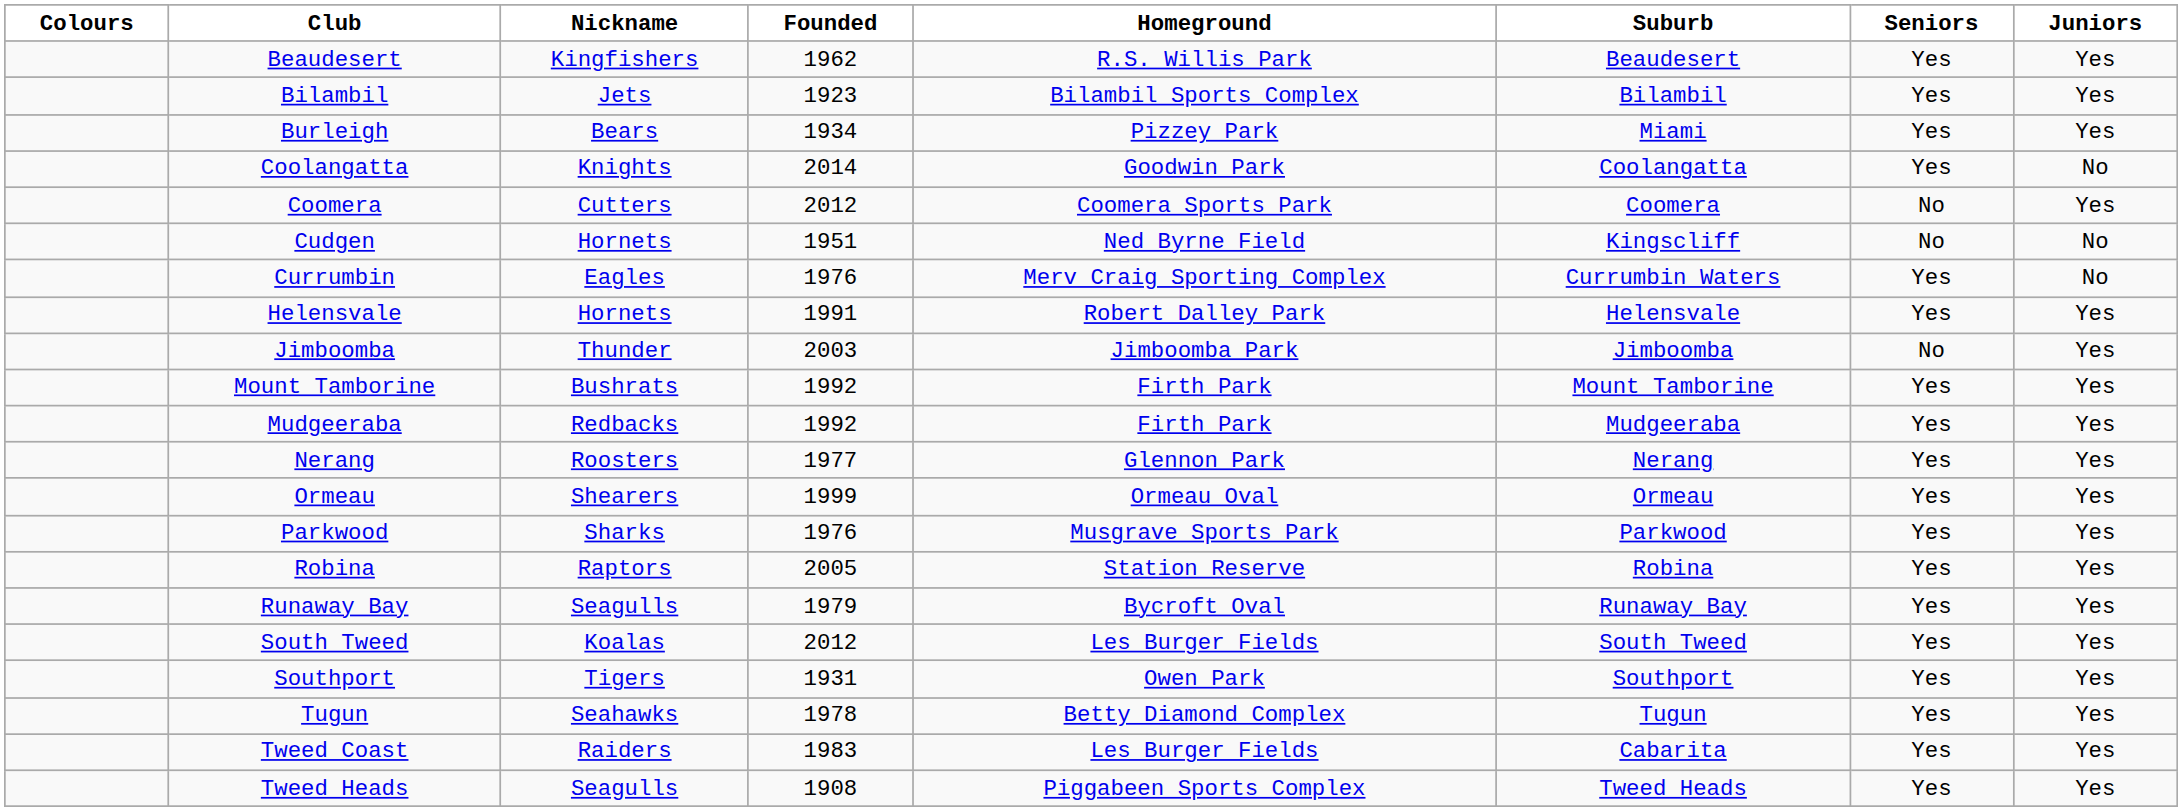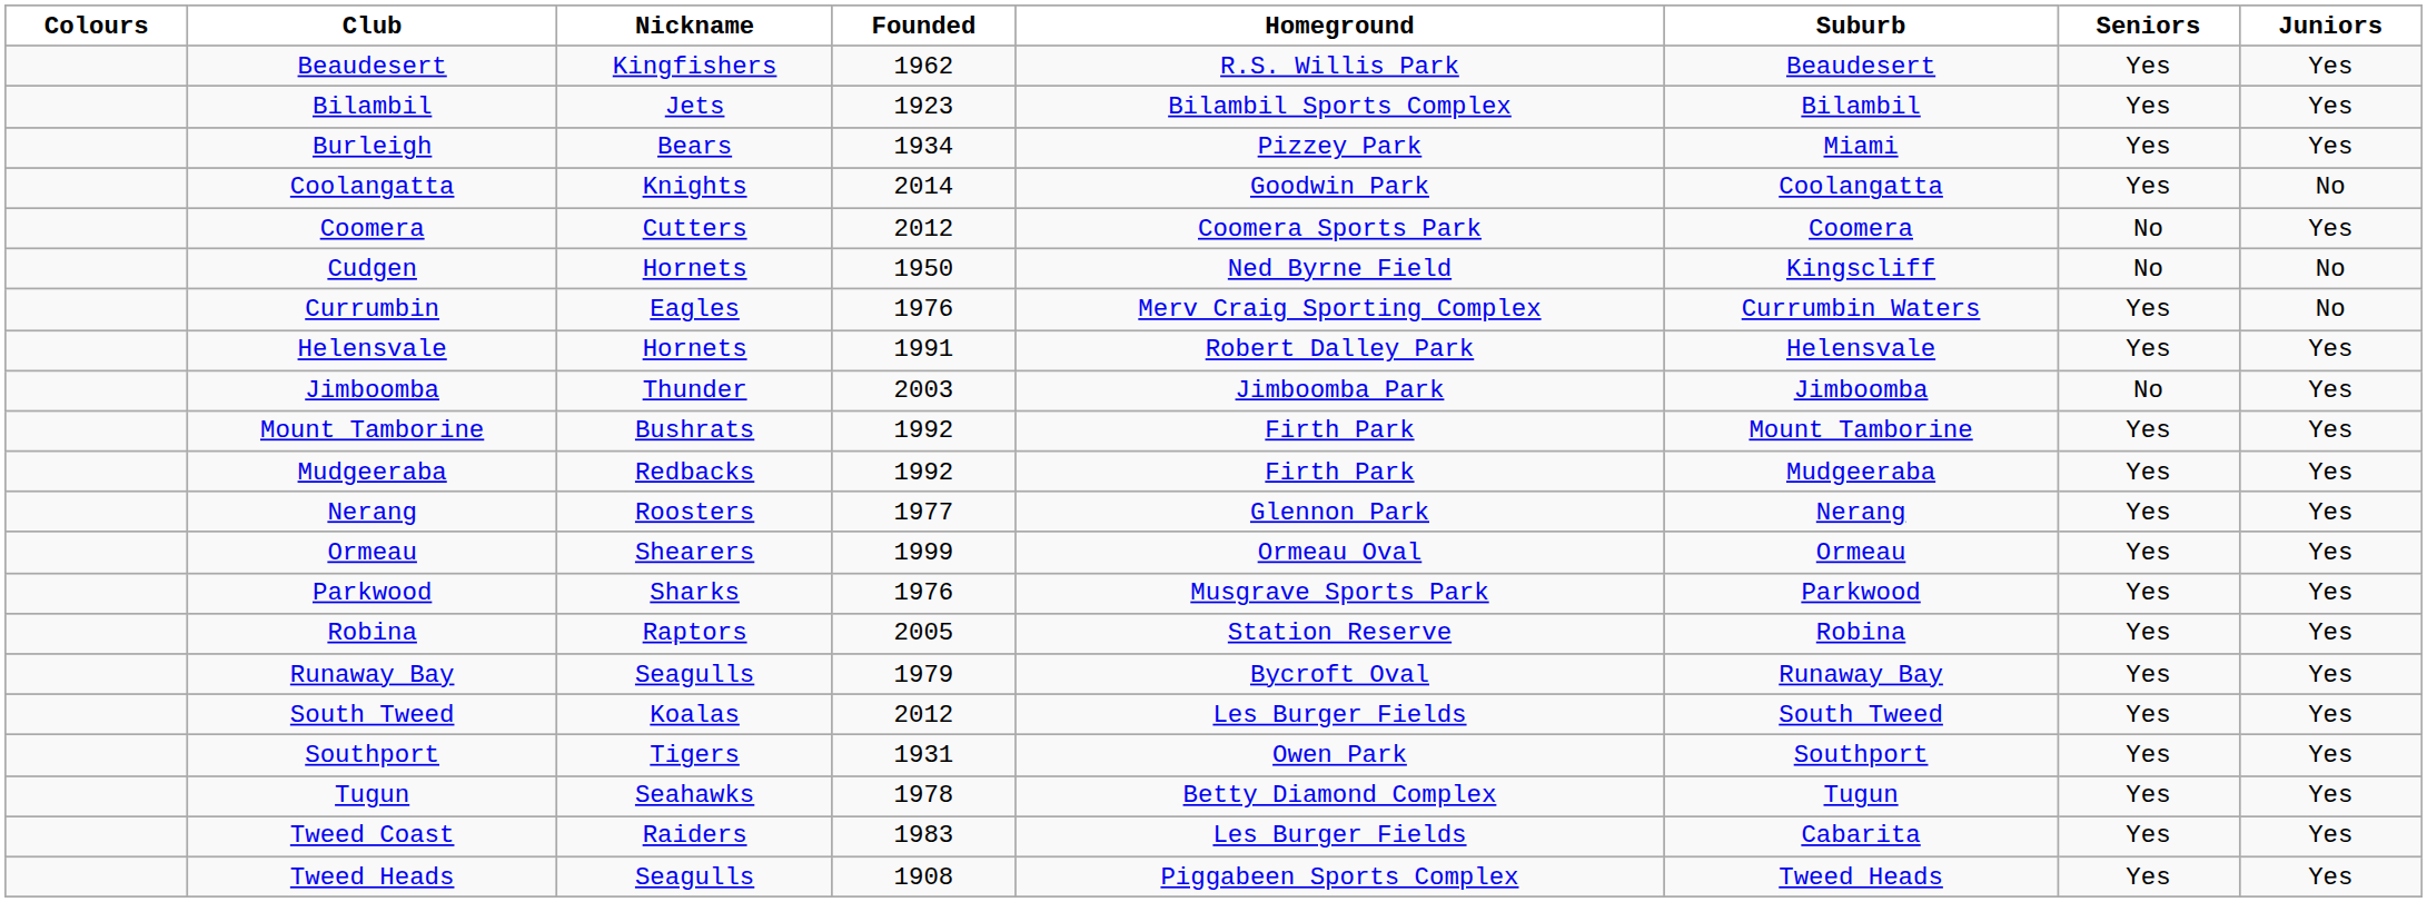Cudgen | Founded: 1951 -> 1950
